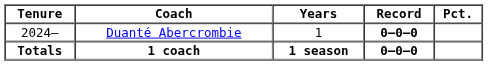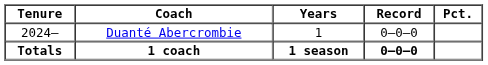Duanté Abercrombie | Record: bold -> normal
